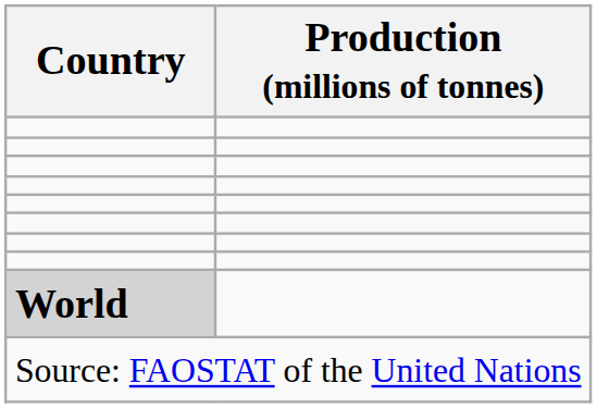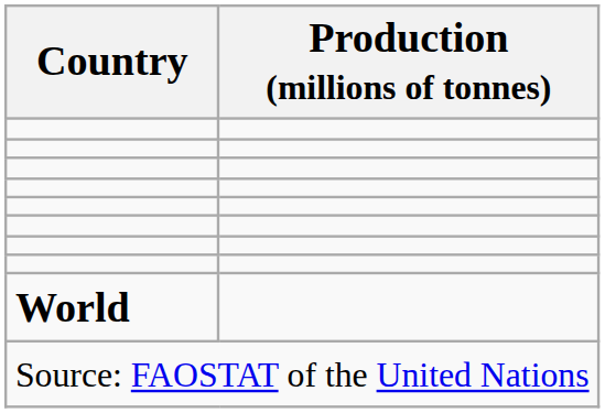row 10 | Country: lightgrey background -> no background
